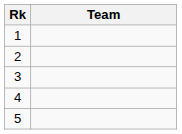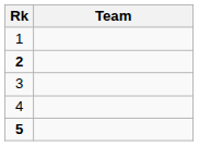2 | Rk: normal -> bold
5 | Rk: normal -> bold
